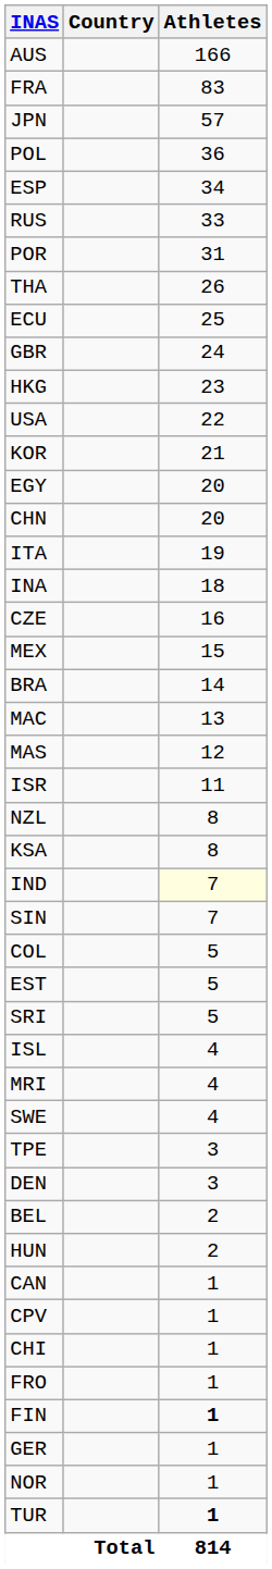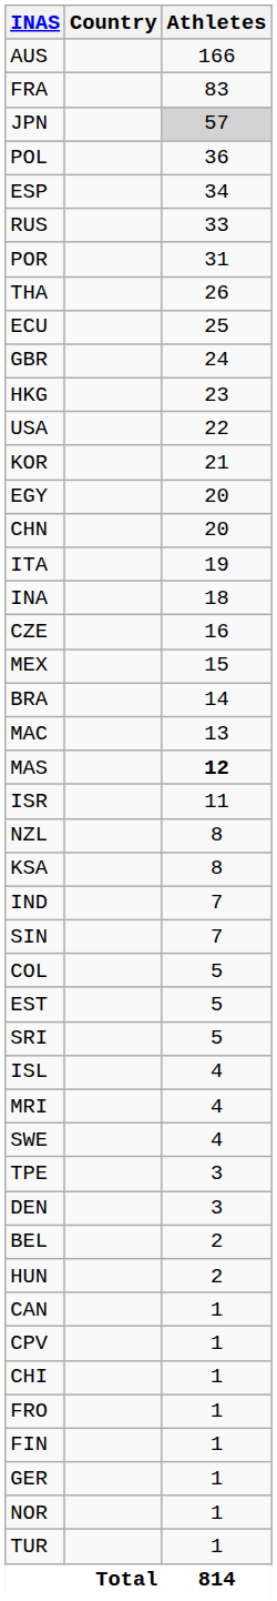JPN | Athletes: no background -> lightgrey background
MAS | Athletes: normal -> bold
IND | Athletes: lightyellow background -> no background
FIN | Athletes: bold -> normal
TUR | Athletes: bold -> normal
